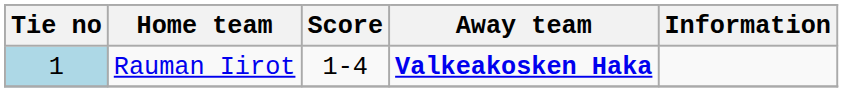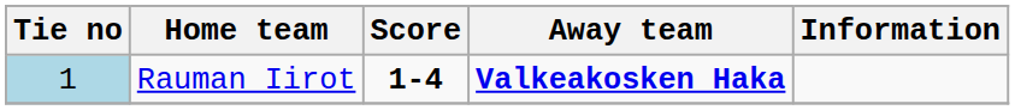Rauman Iirot | Score: normal -> bold
